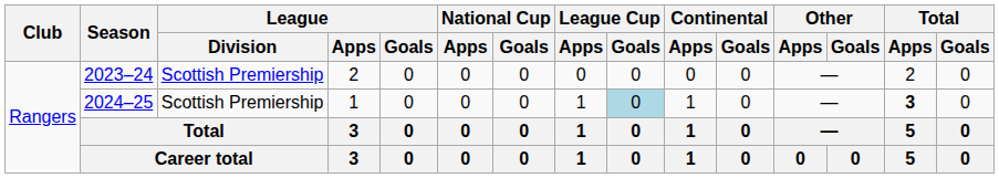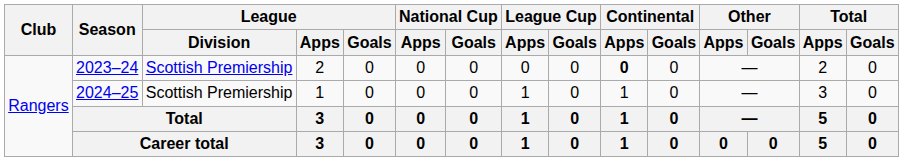2023–24 | Continental / Apps: normal -> bold
2024–25 | League Cup / Goals: lightblue background -> no background
2024–25 | Total / Apps: bold -> normal
